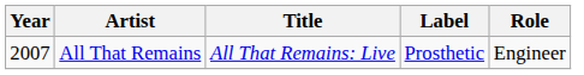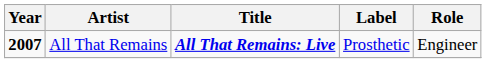row 2 | Year: normal -> bold
row 2 | Title: normal -> bold
